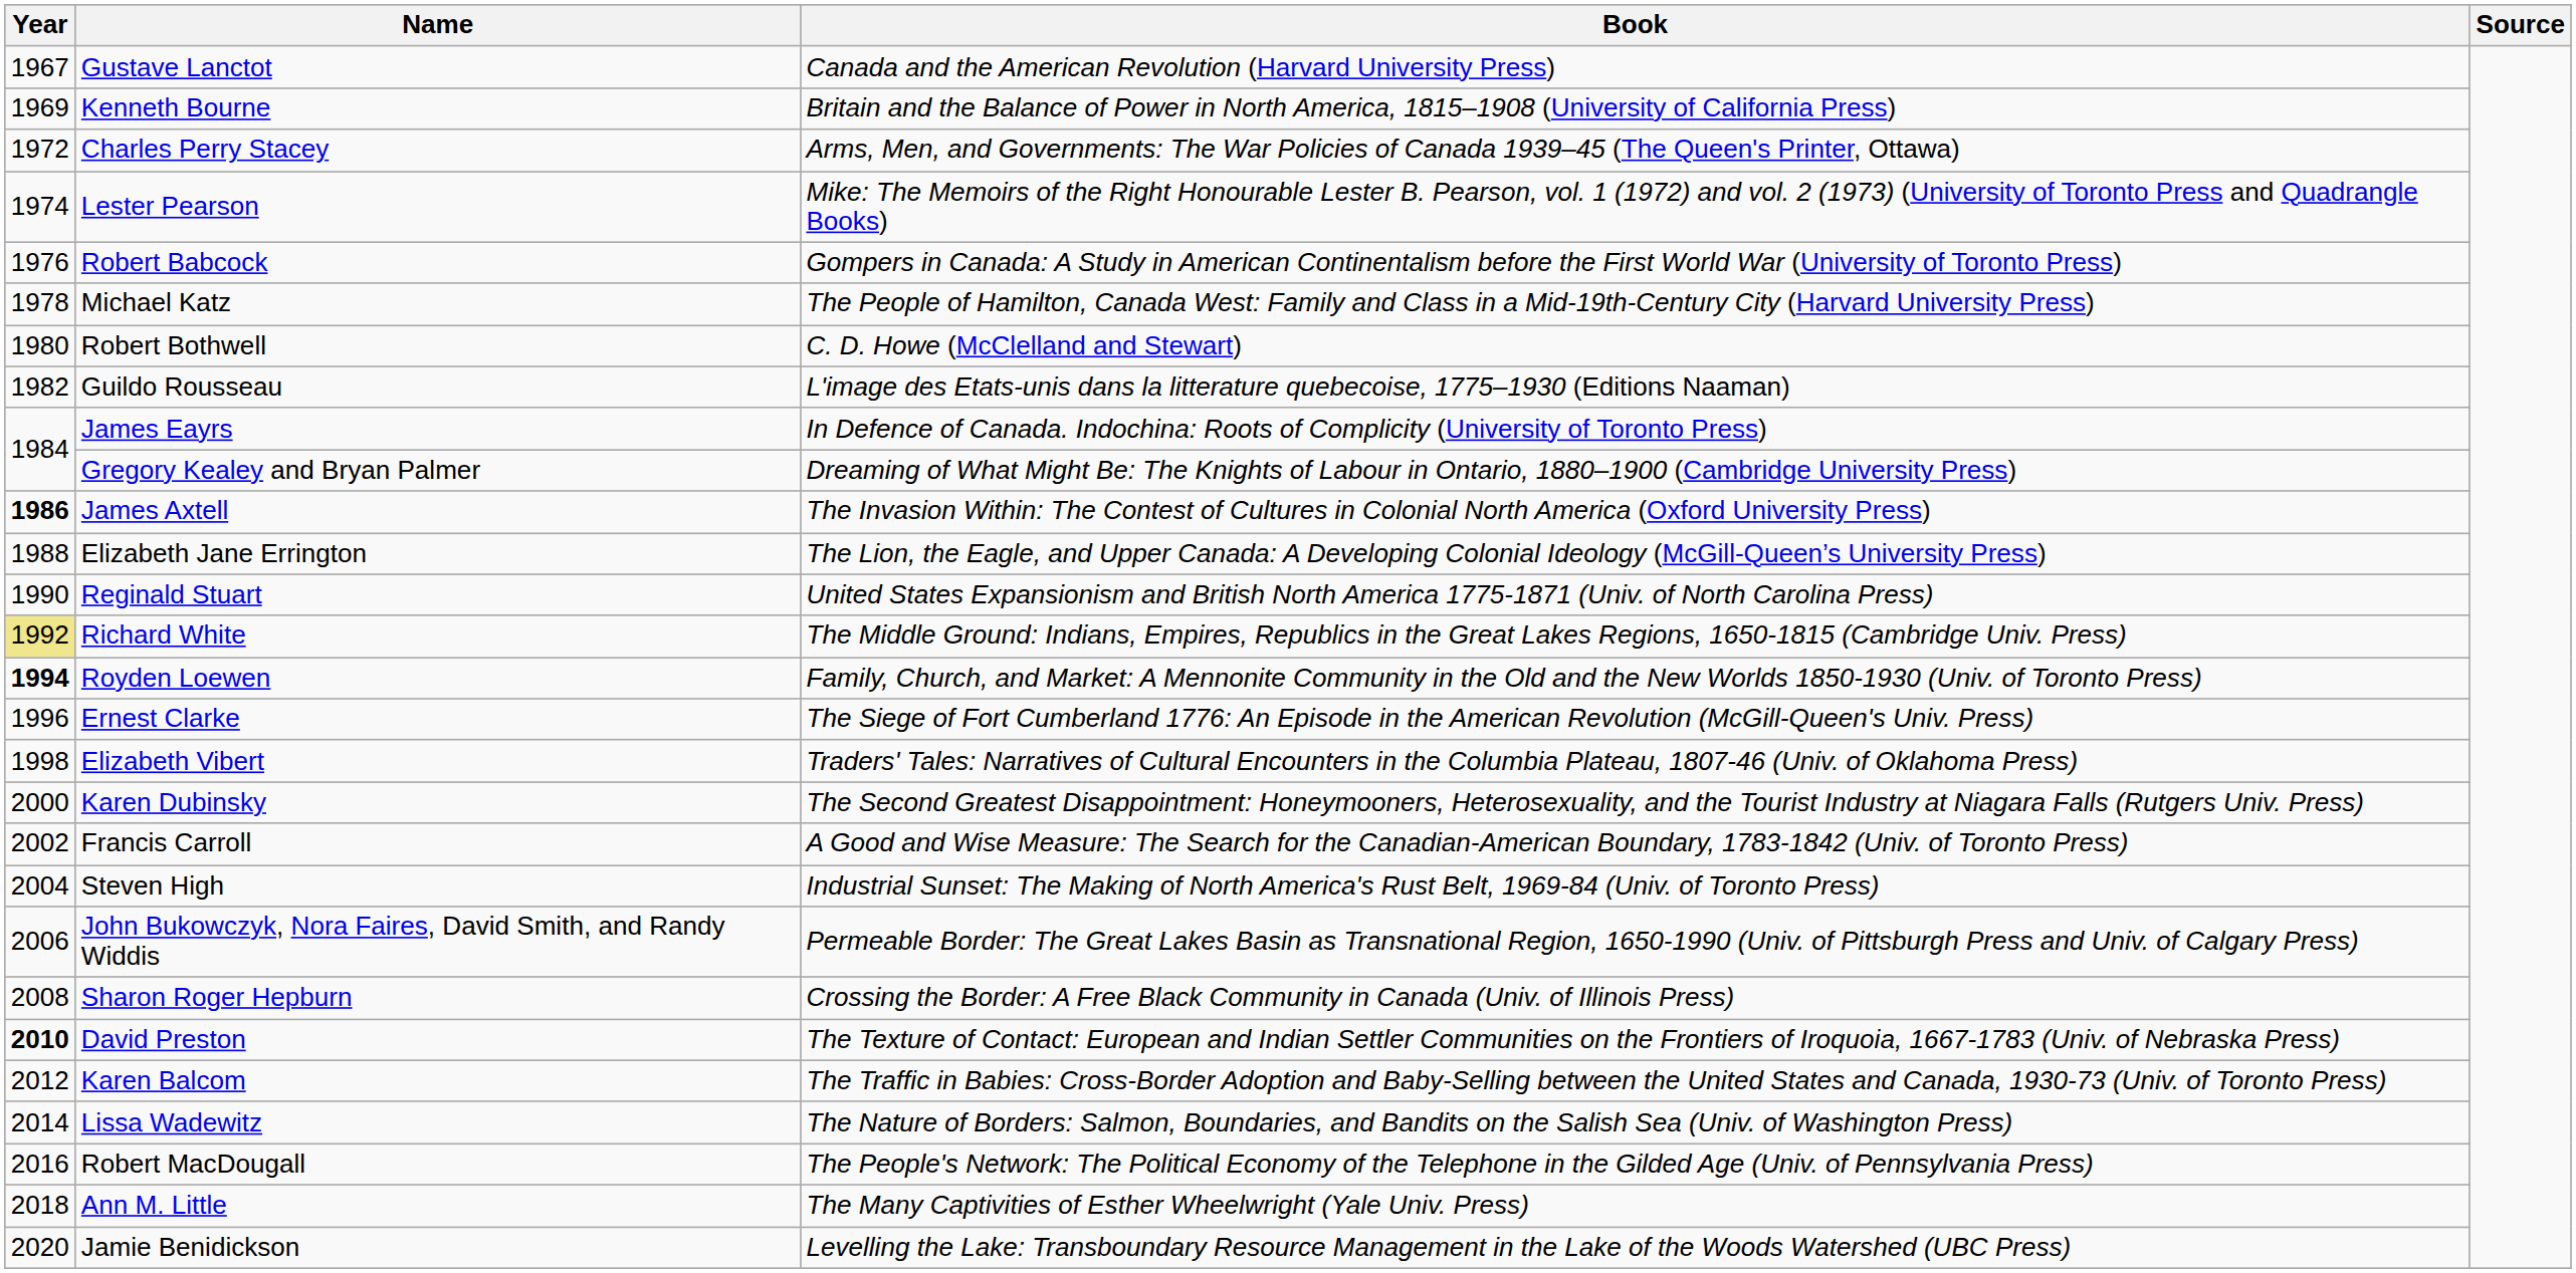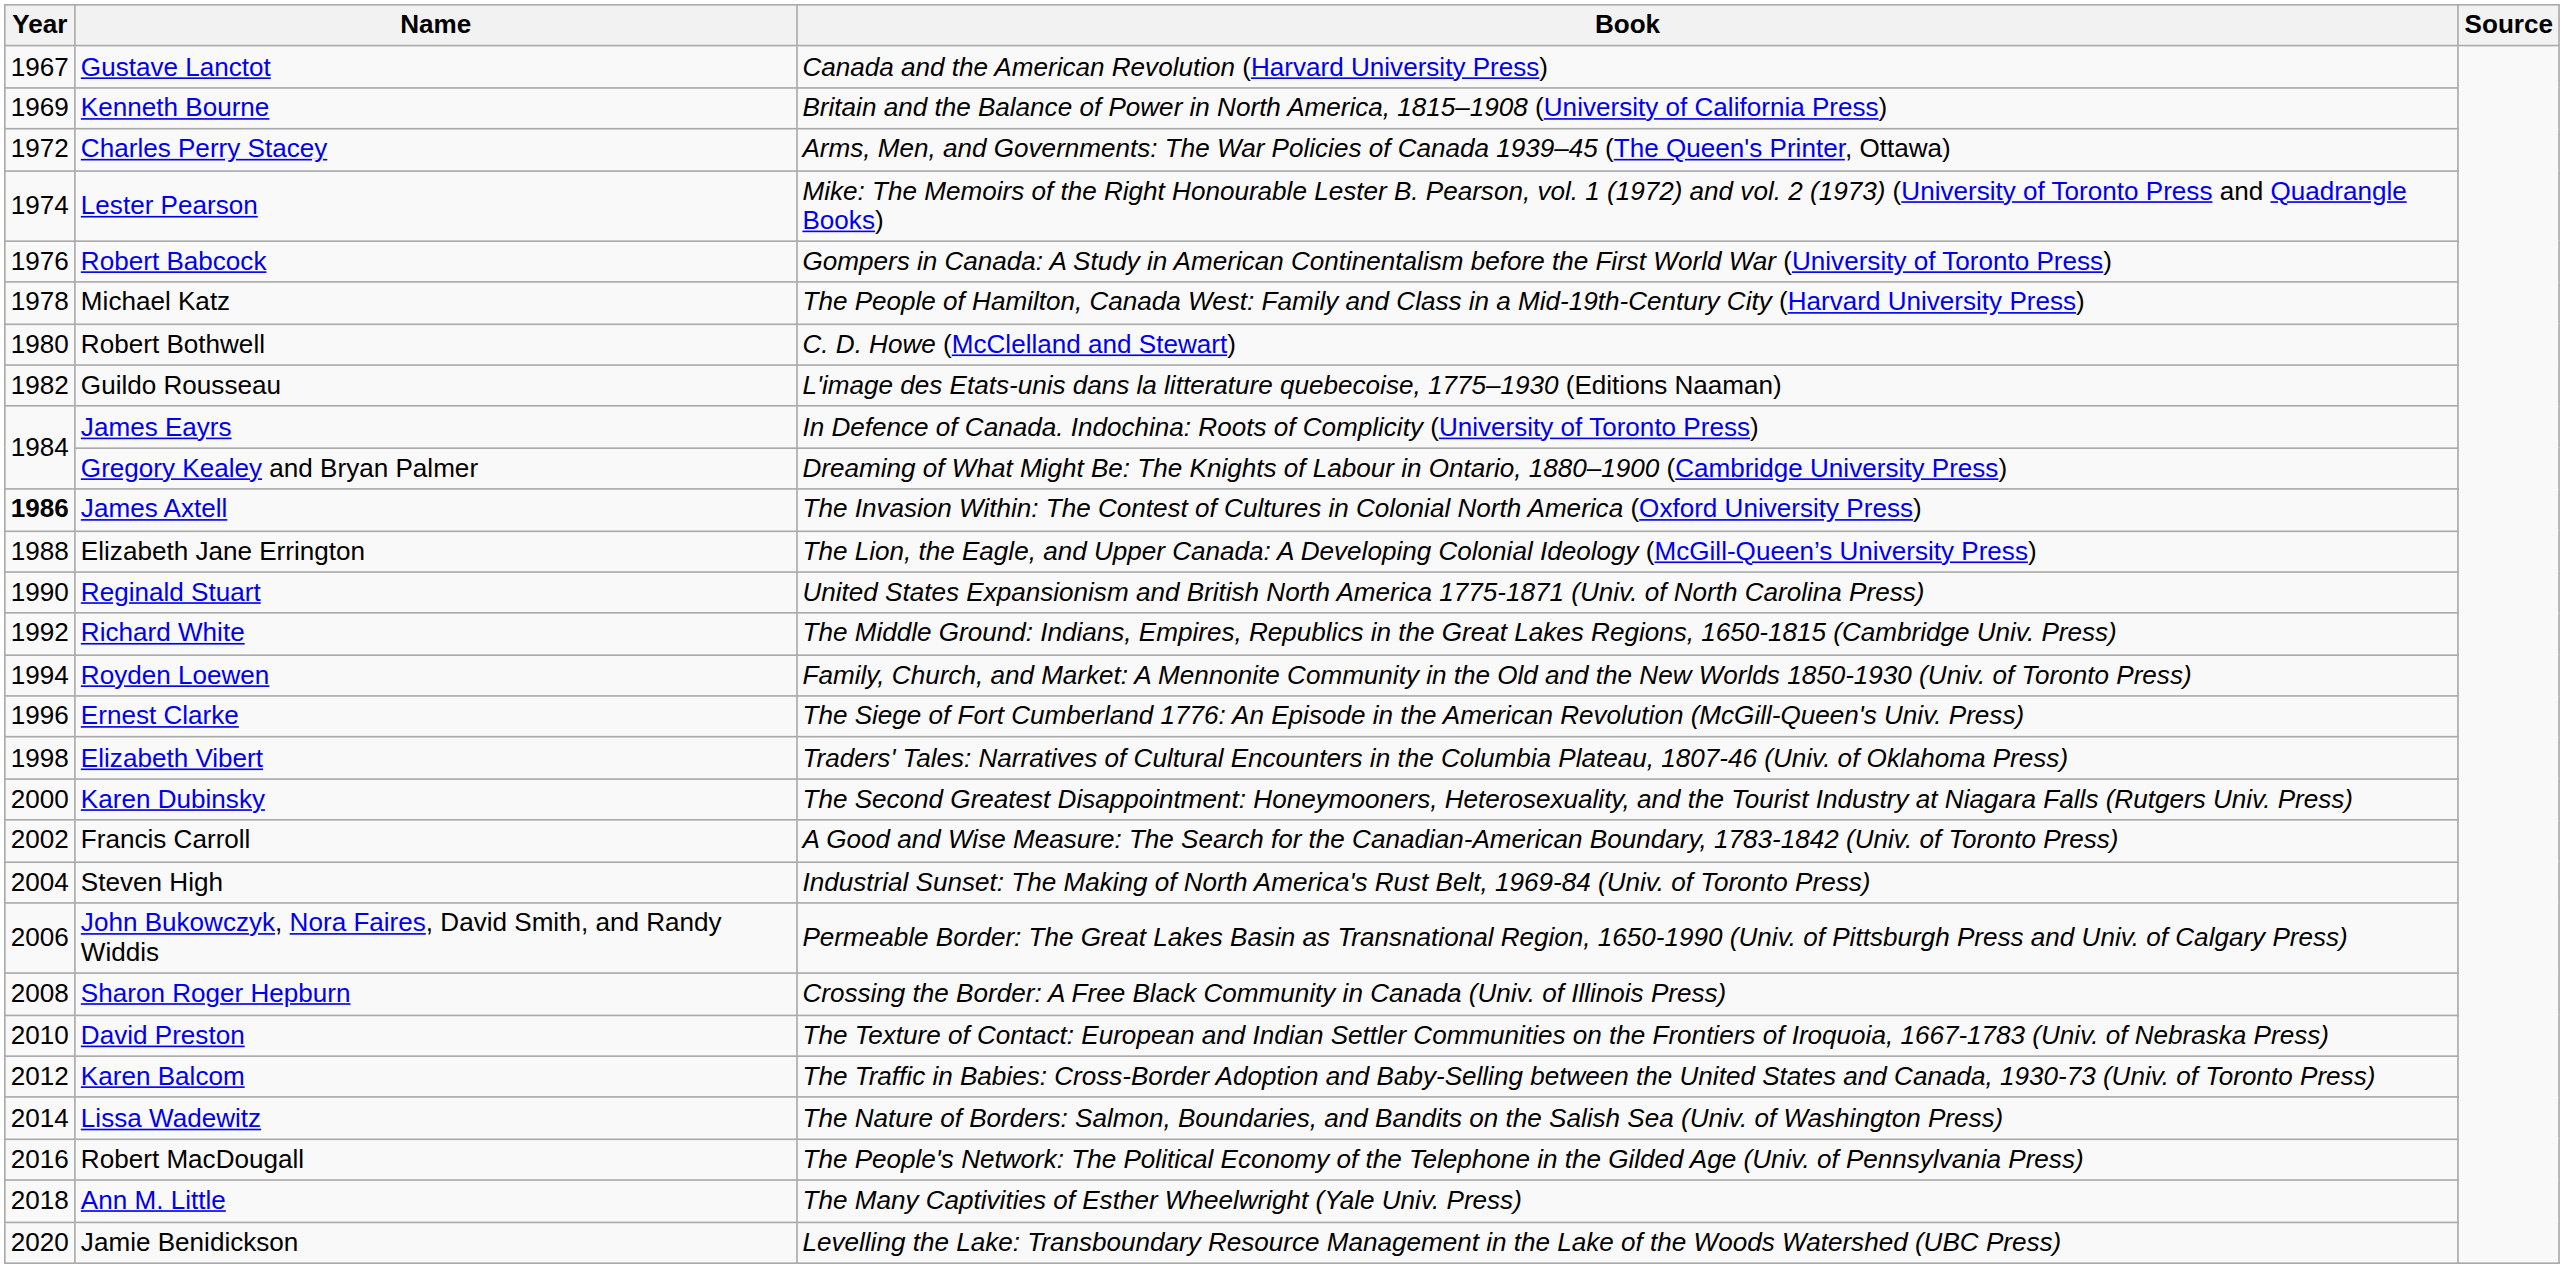Richard White | Year: khaki background -> no background
Royden Loewen | Year: bold -> normal
David Preston | Year: bold -> normal
